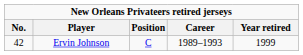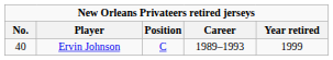Ervin Johnson | No.: 42 -> 40
